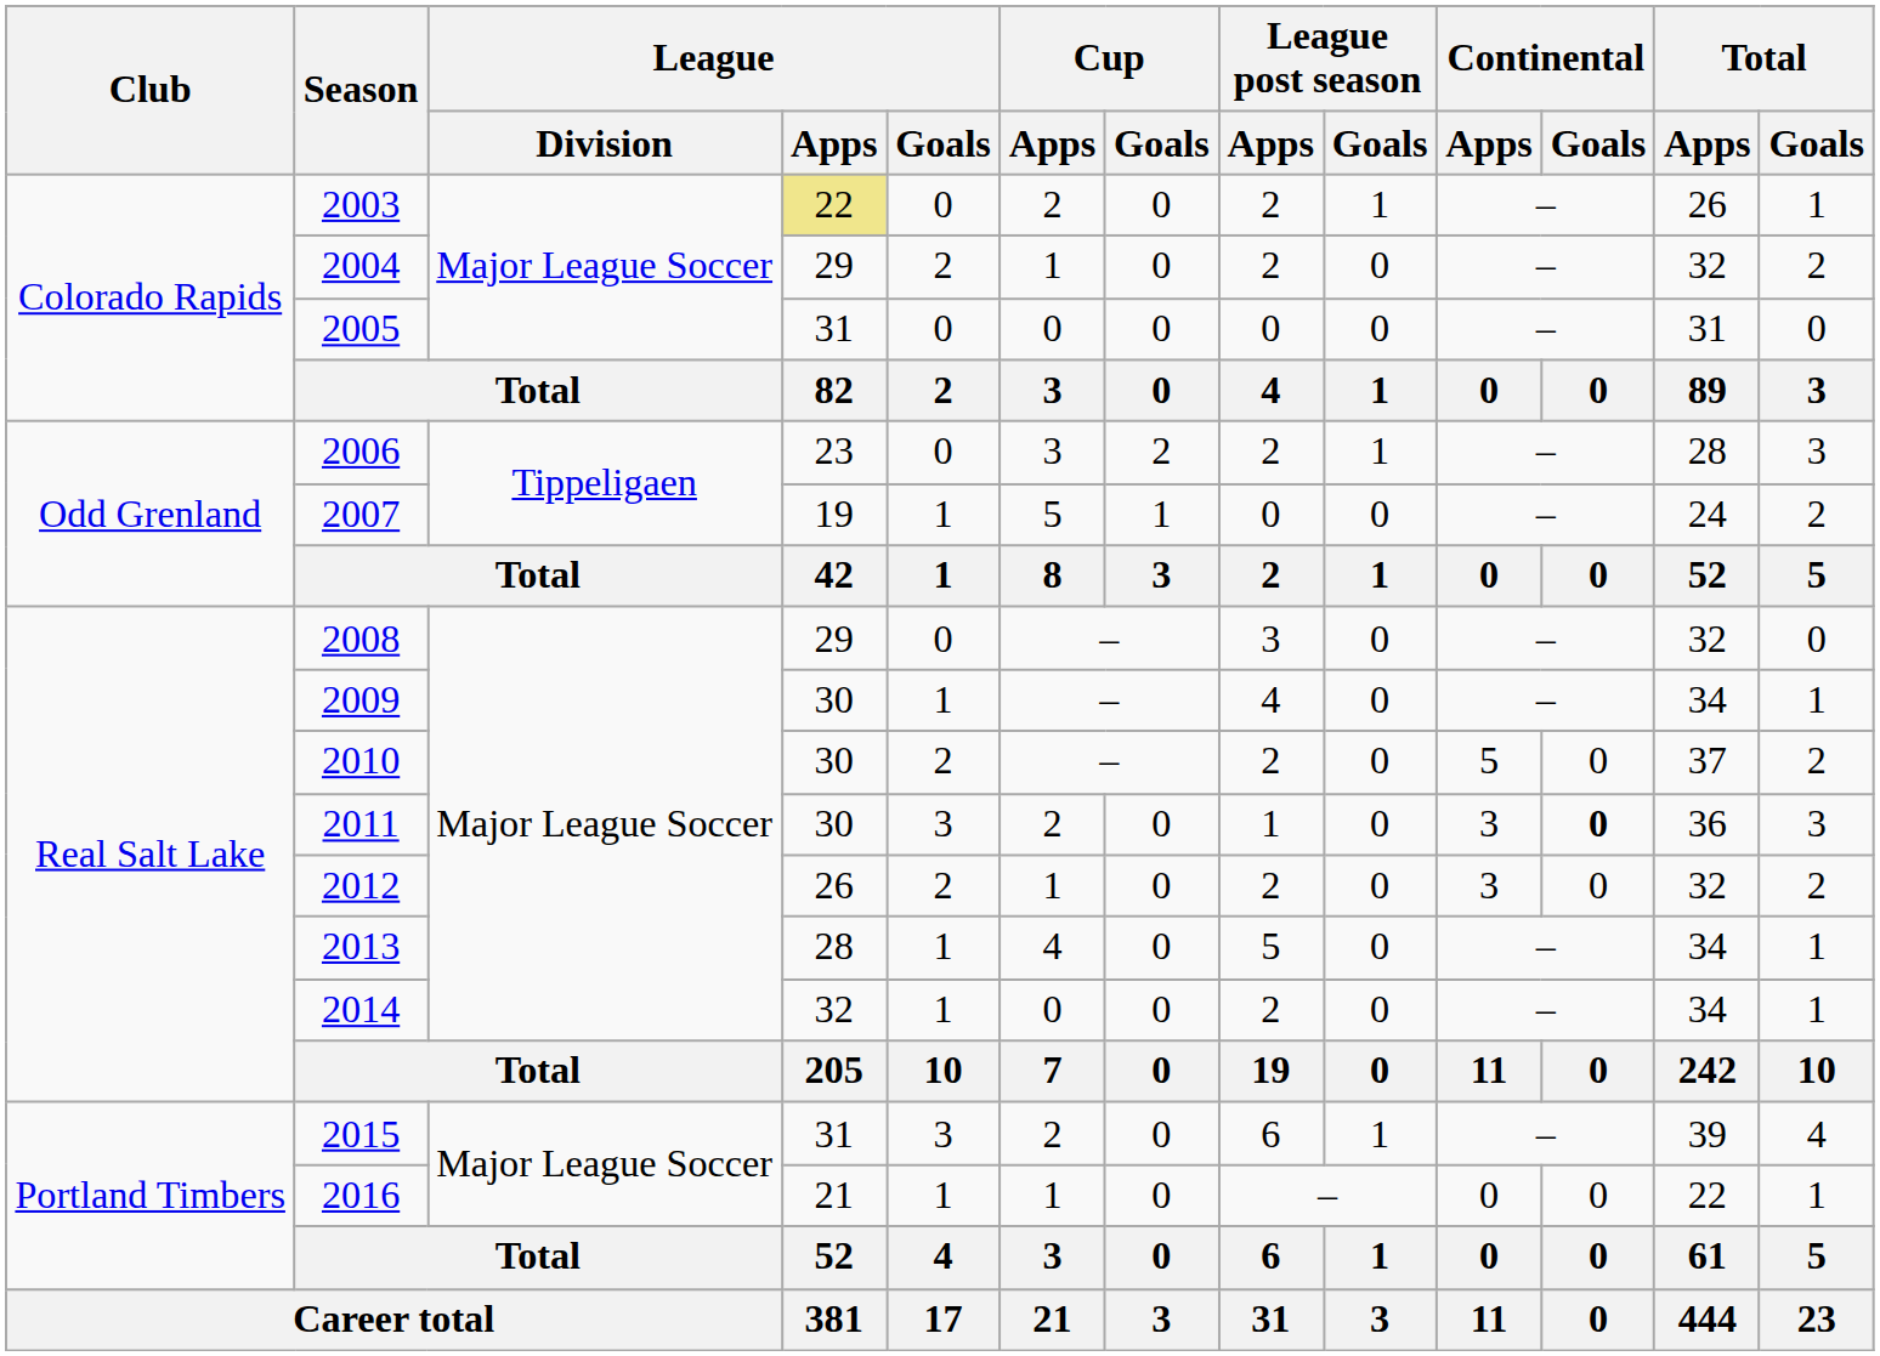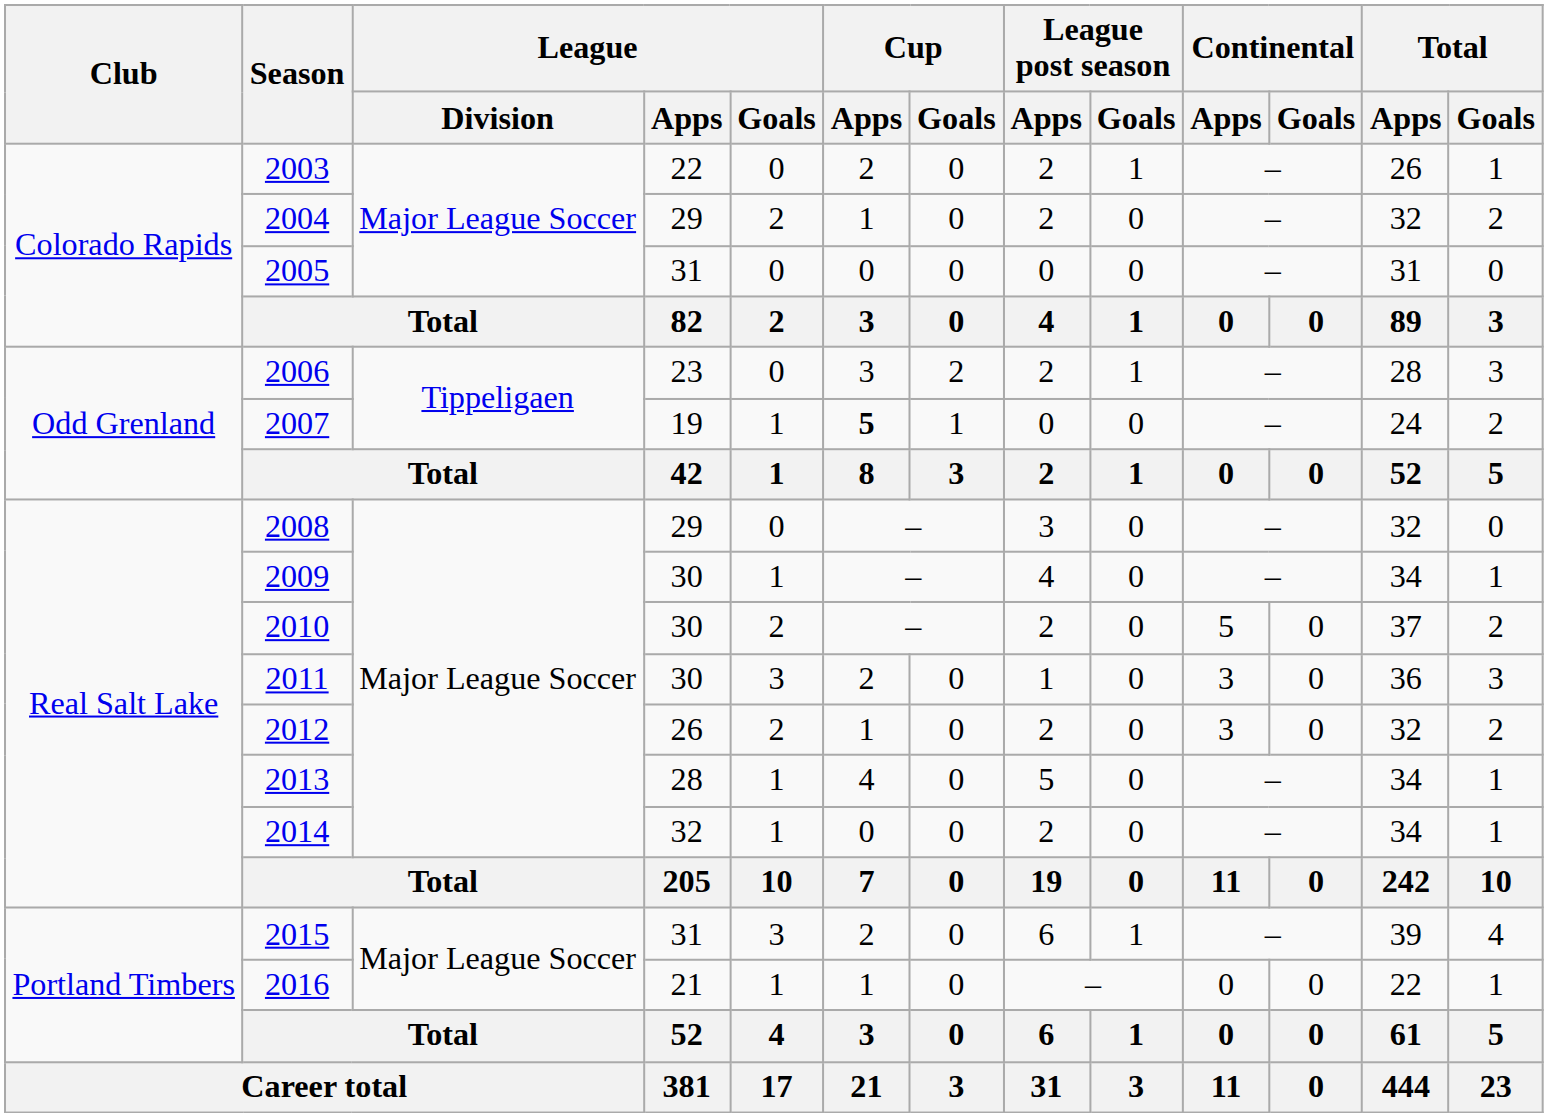2003 | League / Apps: khaki background -> no background
2007 | Cup / Apps: normal -> bold
2011 | Continental / Goals: bold -> normal
